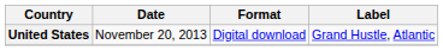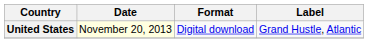United States | Date: no background -> lightyellow background
